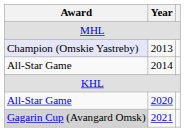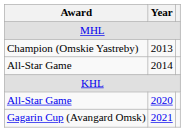2013 | Award: lavender background -> no background
2021 | Award: lightgrey background -> no background
